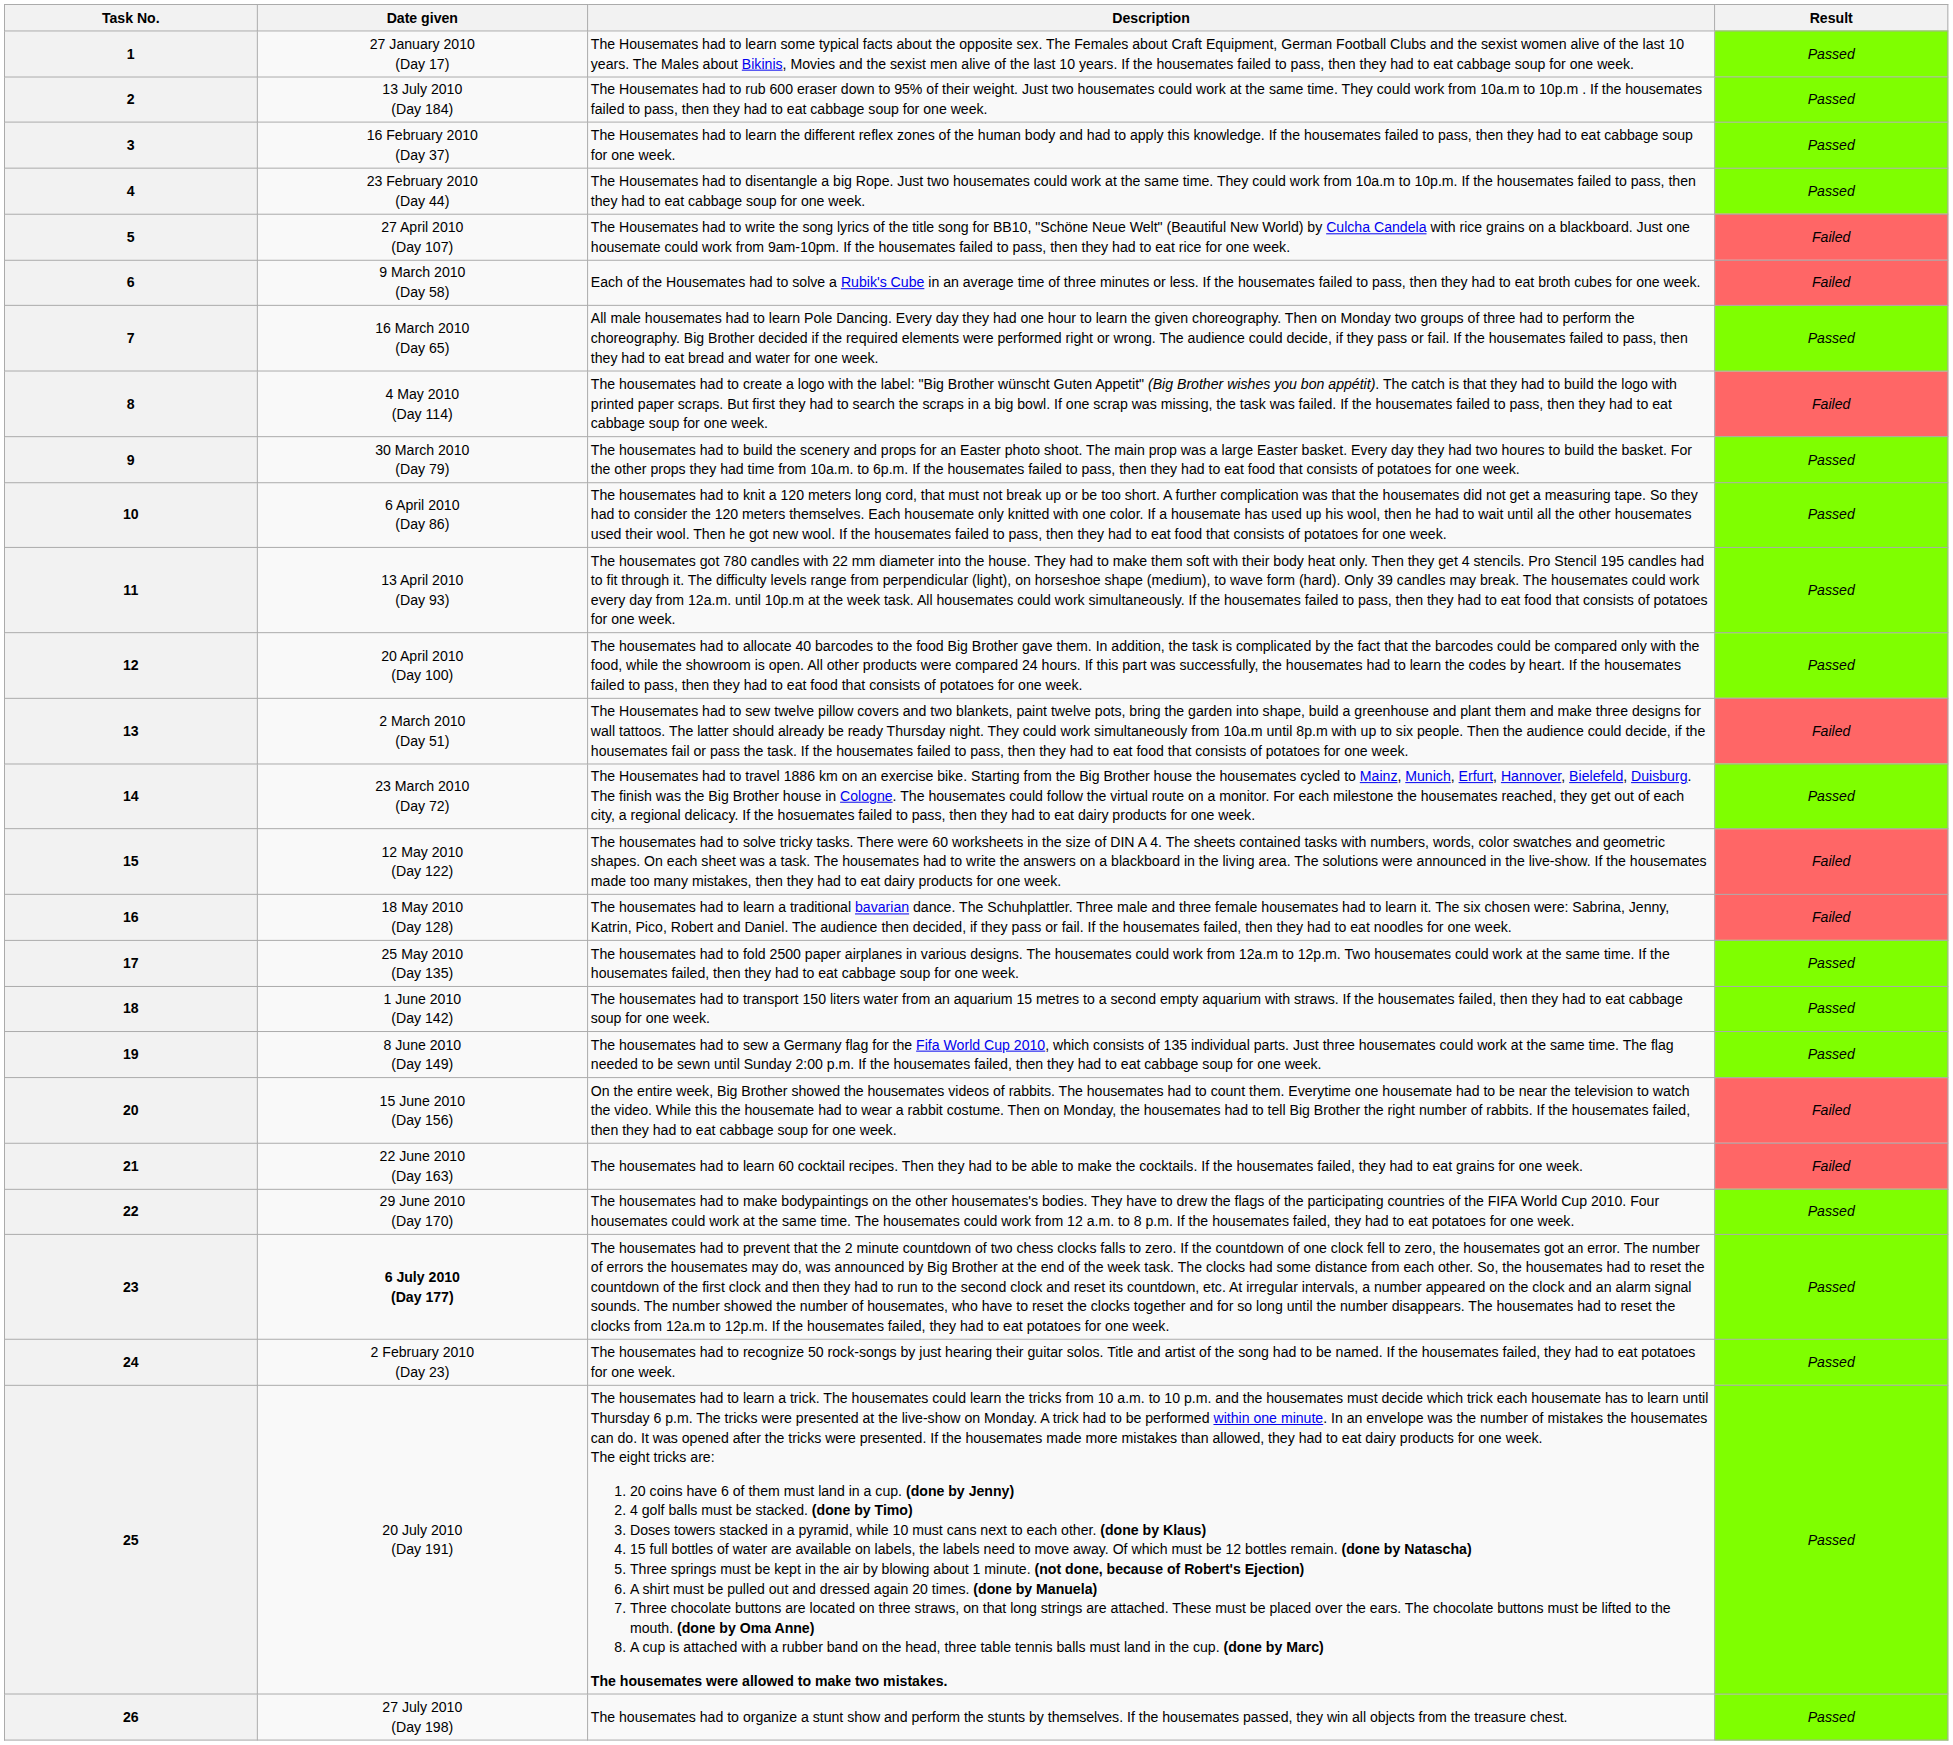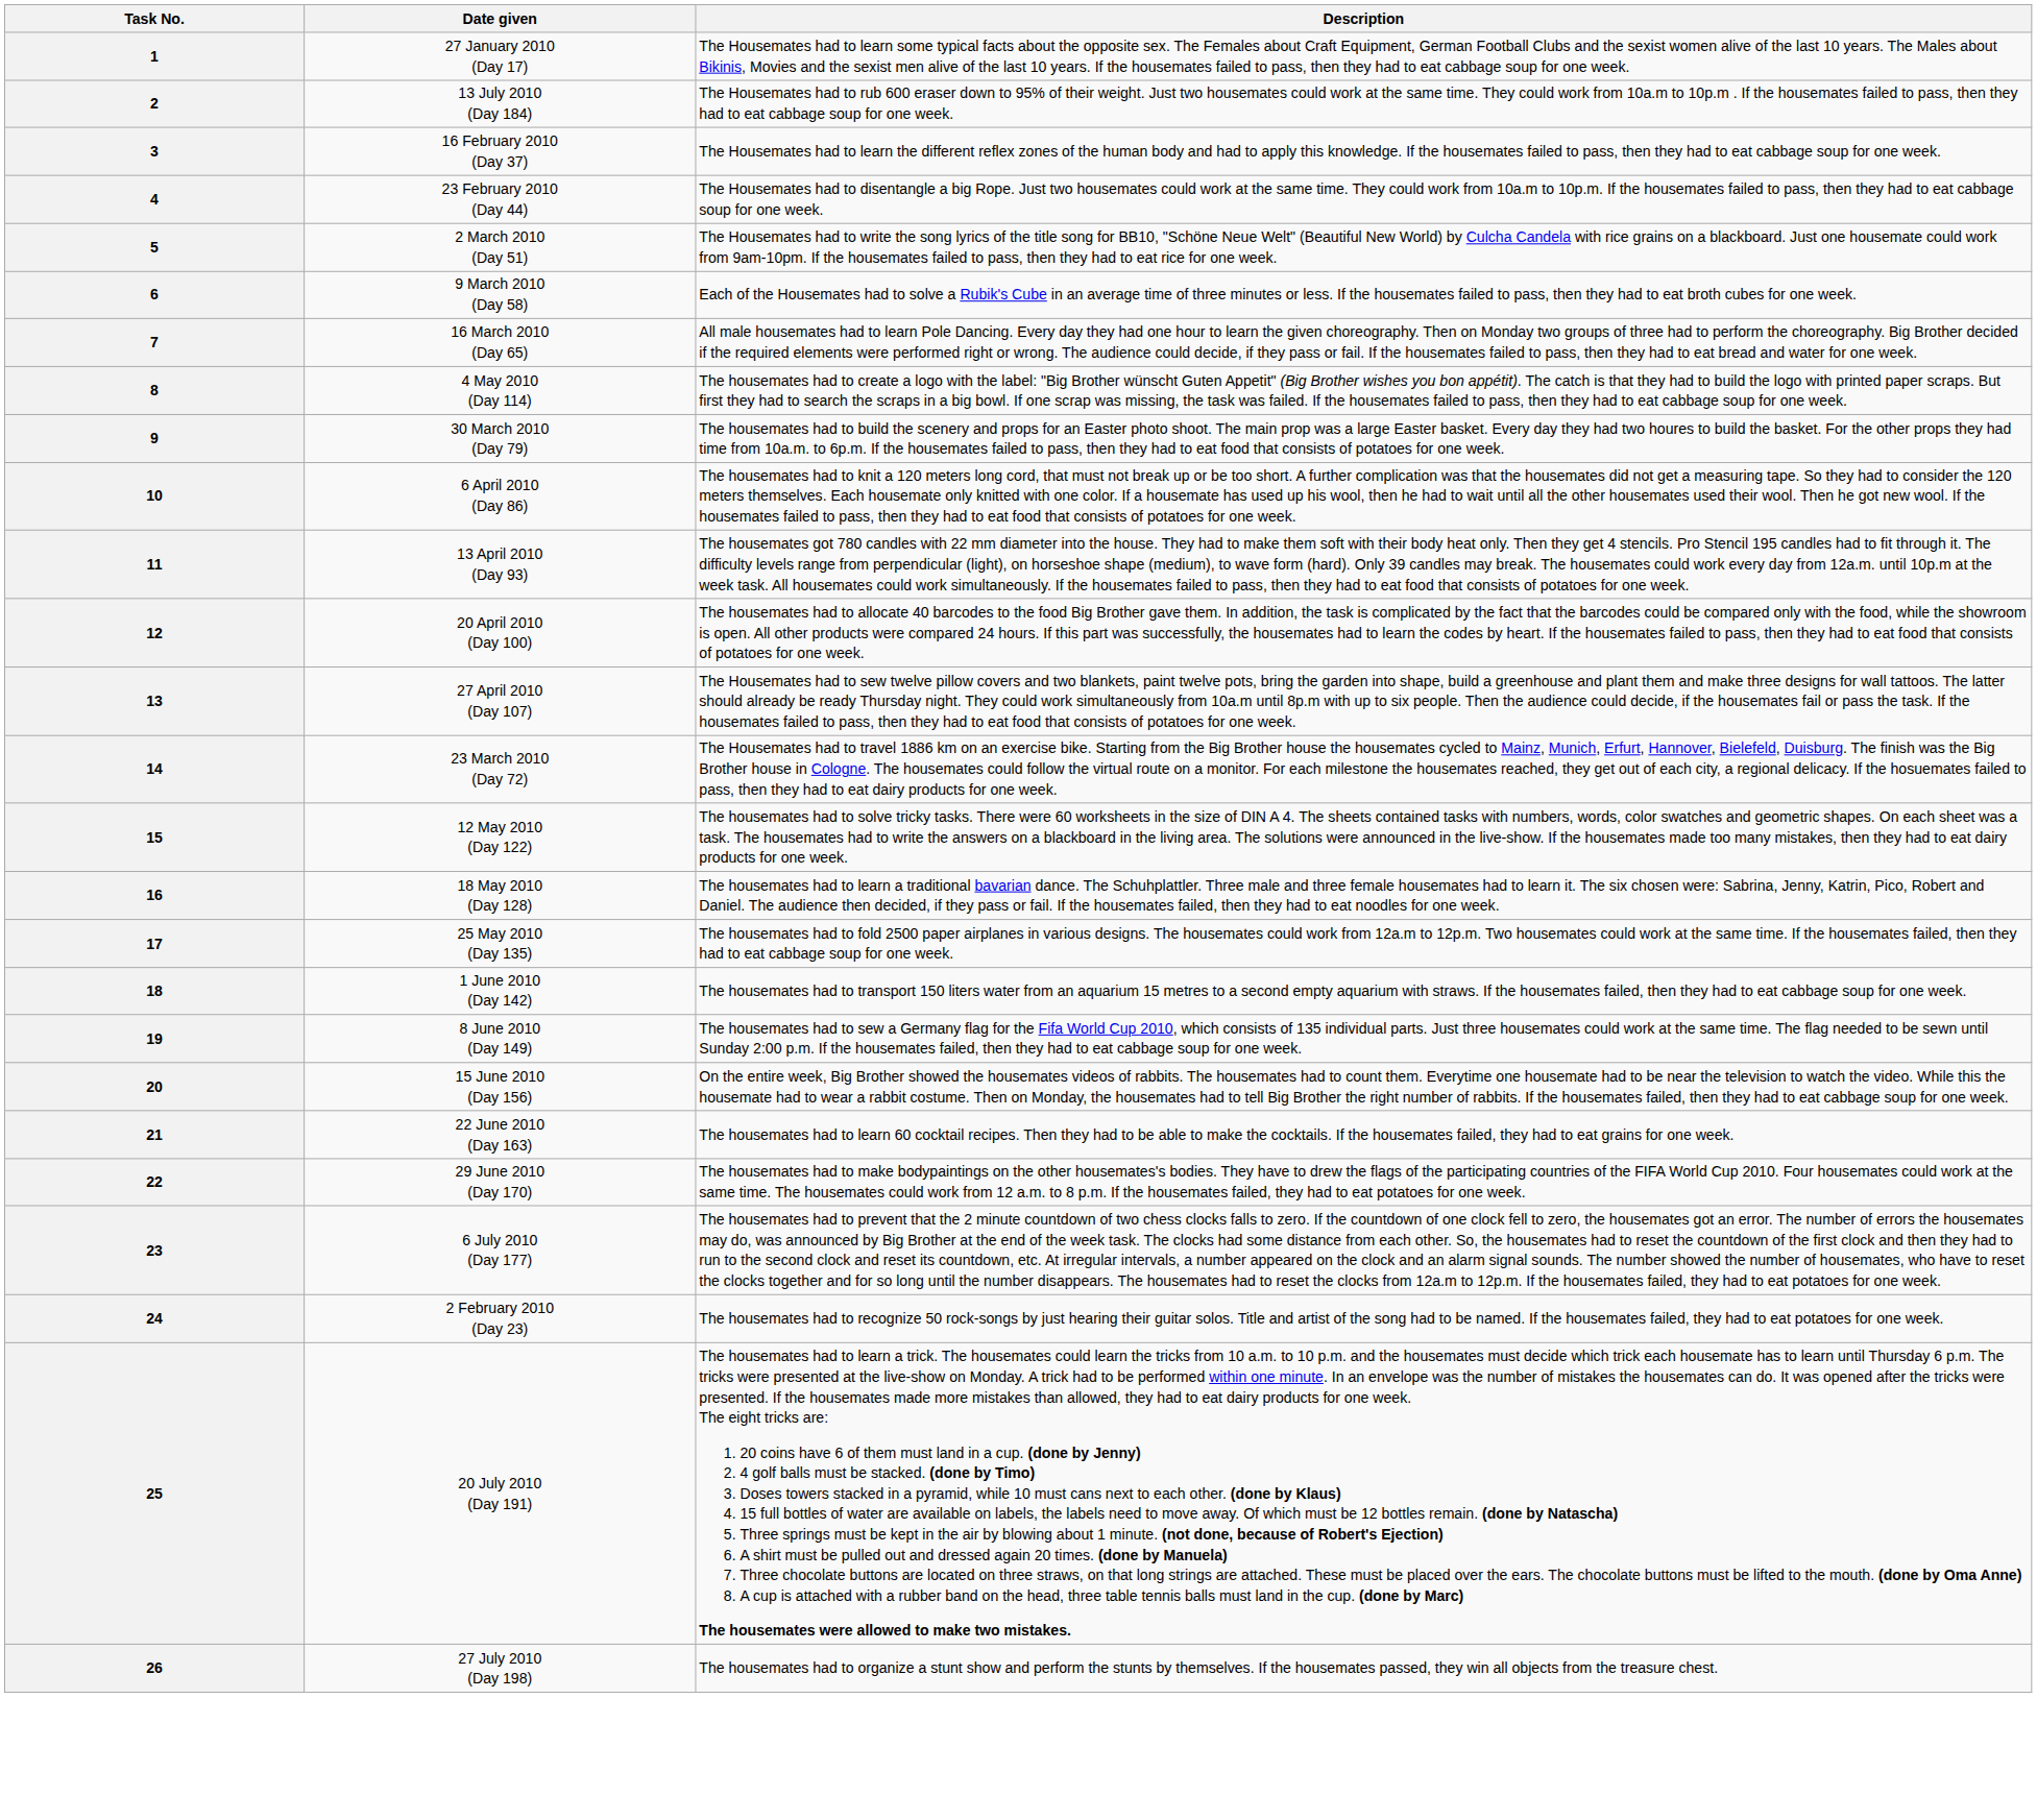- column: Result | Passed | Passed | Passed | Passed | Failed | Failed | Passed | Failed | Passed | Passed | Passed | Passed | Failed | Passed | Failed | Failed | Passed | Passed | Passed | Failed | Failed | Passed | Passed | Passed | Passed | Passed
5 | Date given: 27 April 2010 (Day 107) -> 2 March 2010 (Day 51)
13 | Date given: 2 March 2010 (Day 51) -> 27 April 2010 (Day 107)
23 | Date given: bold -> normal
